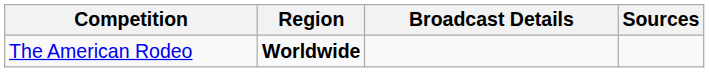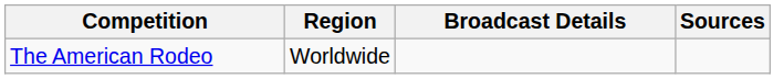The American Rodeo | Region: bold -> normal
